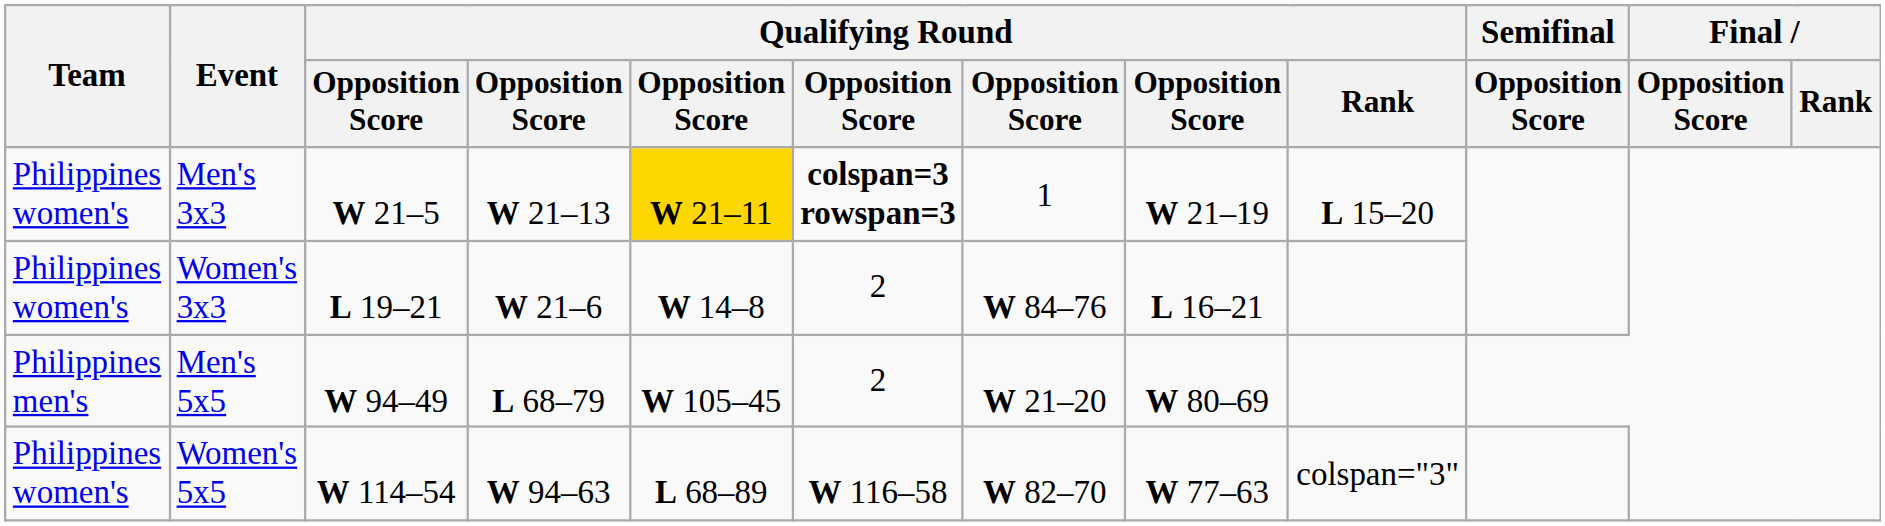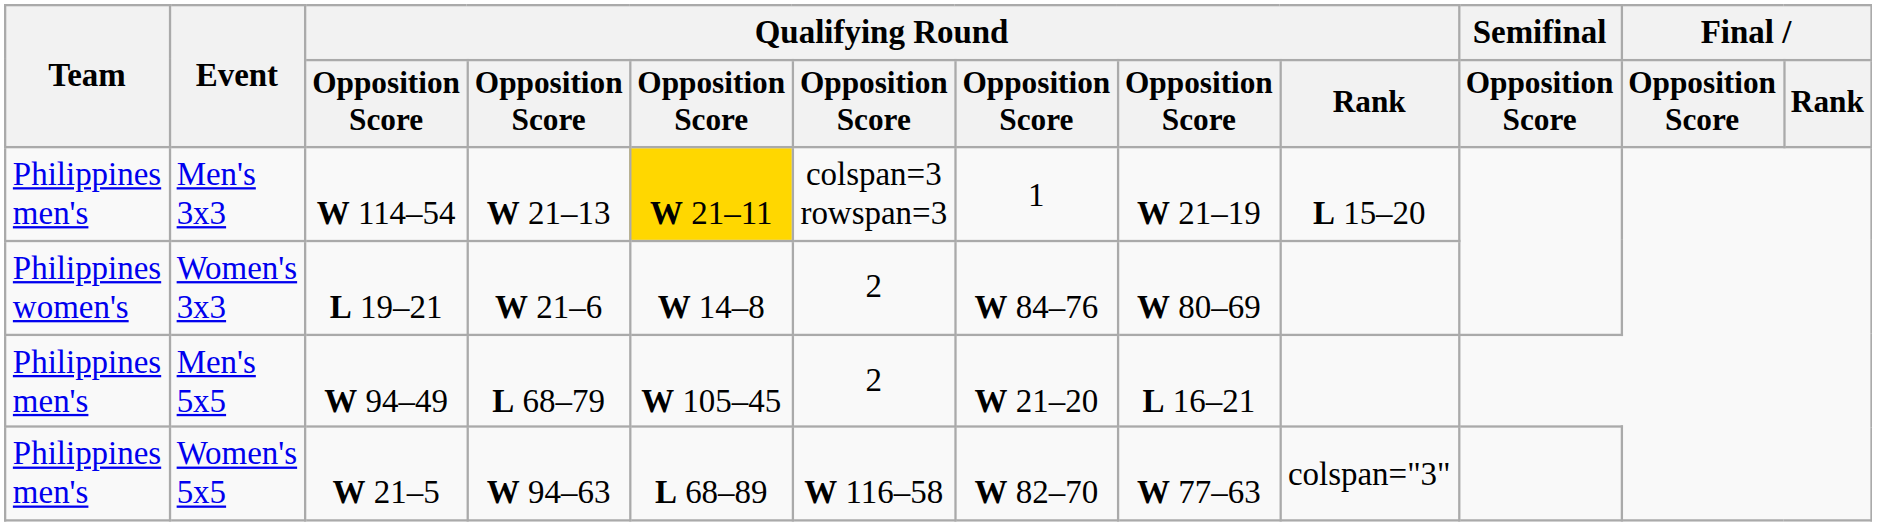Men's 3x3 | Team: Philippines women's -> Philippines men's
Men's 3x3 | column 3: W 21–5 -> W 114–54
Men's 3x3 | column 6: bold -> normal
Women's 3x3 | column 8: L 16–21 -> W 80–69
Men's 5x5 | column 8: W 80–69 -> L 16–21
Women's 5x5 | Team: Philippines women's -> Philippines men's
Women's 5x5 | column 3: W 114–54 -> W 21–5
